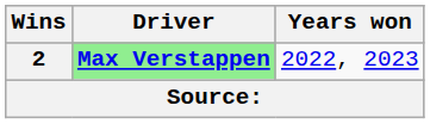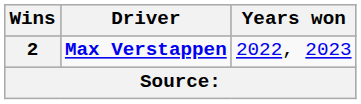2 | Driver: lightgreen background -> no background
